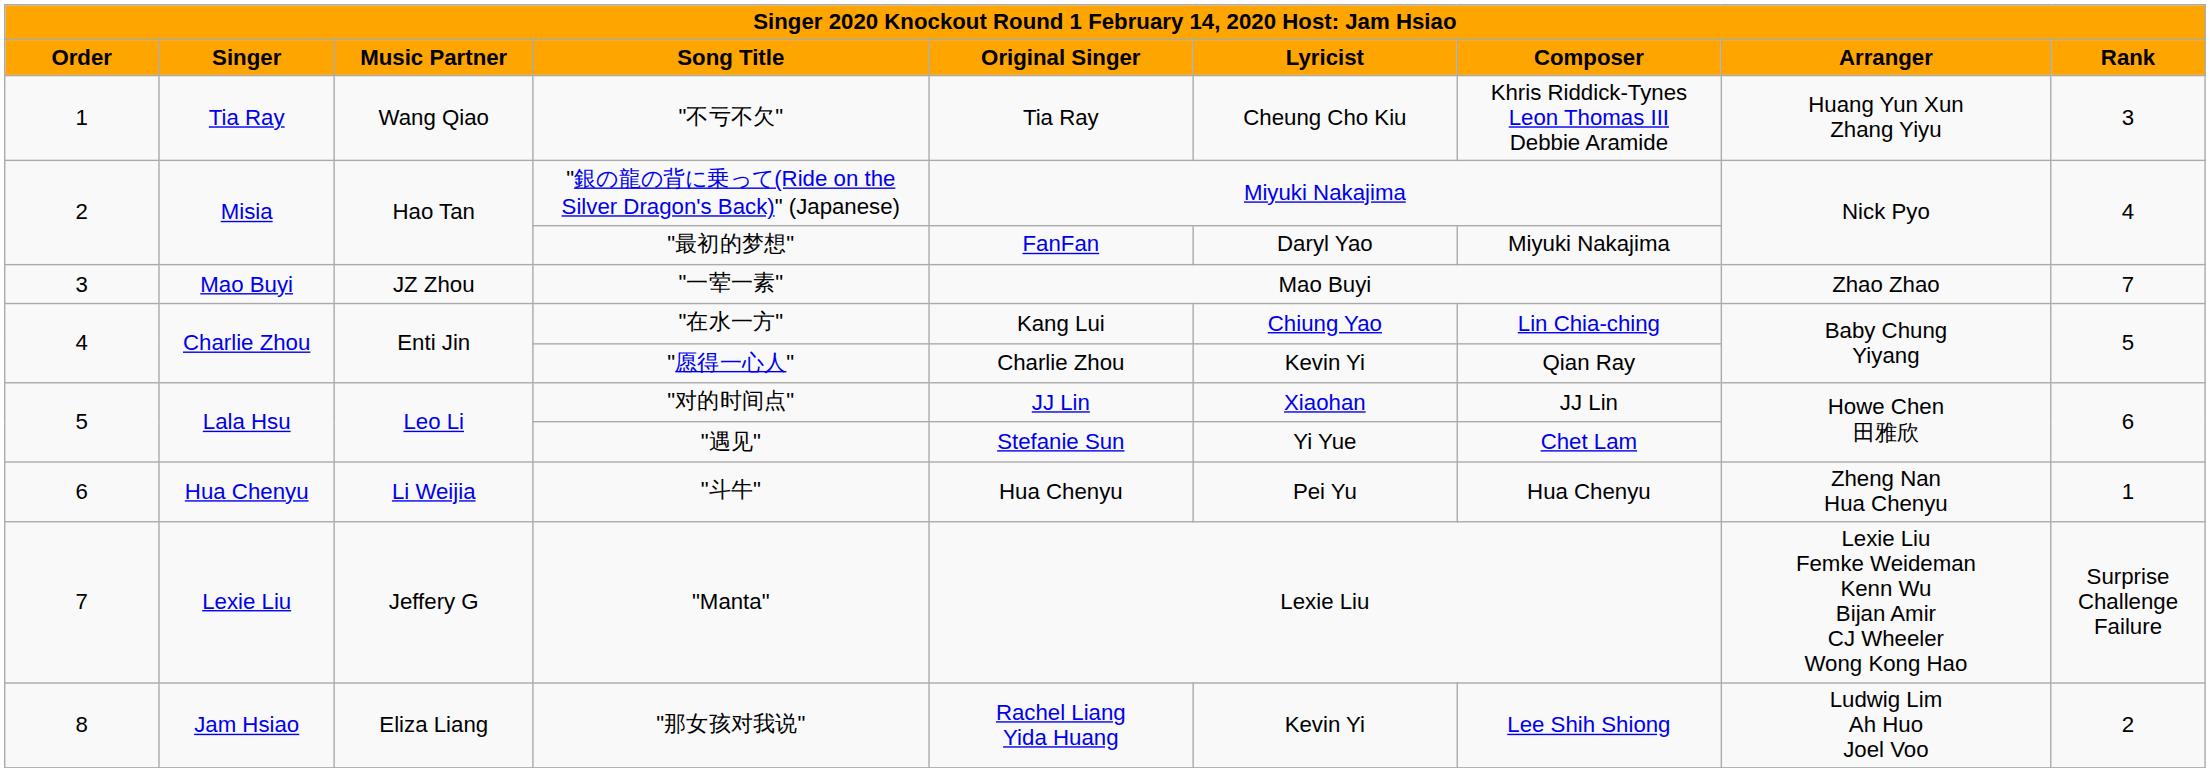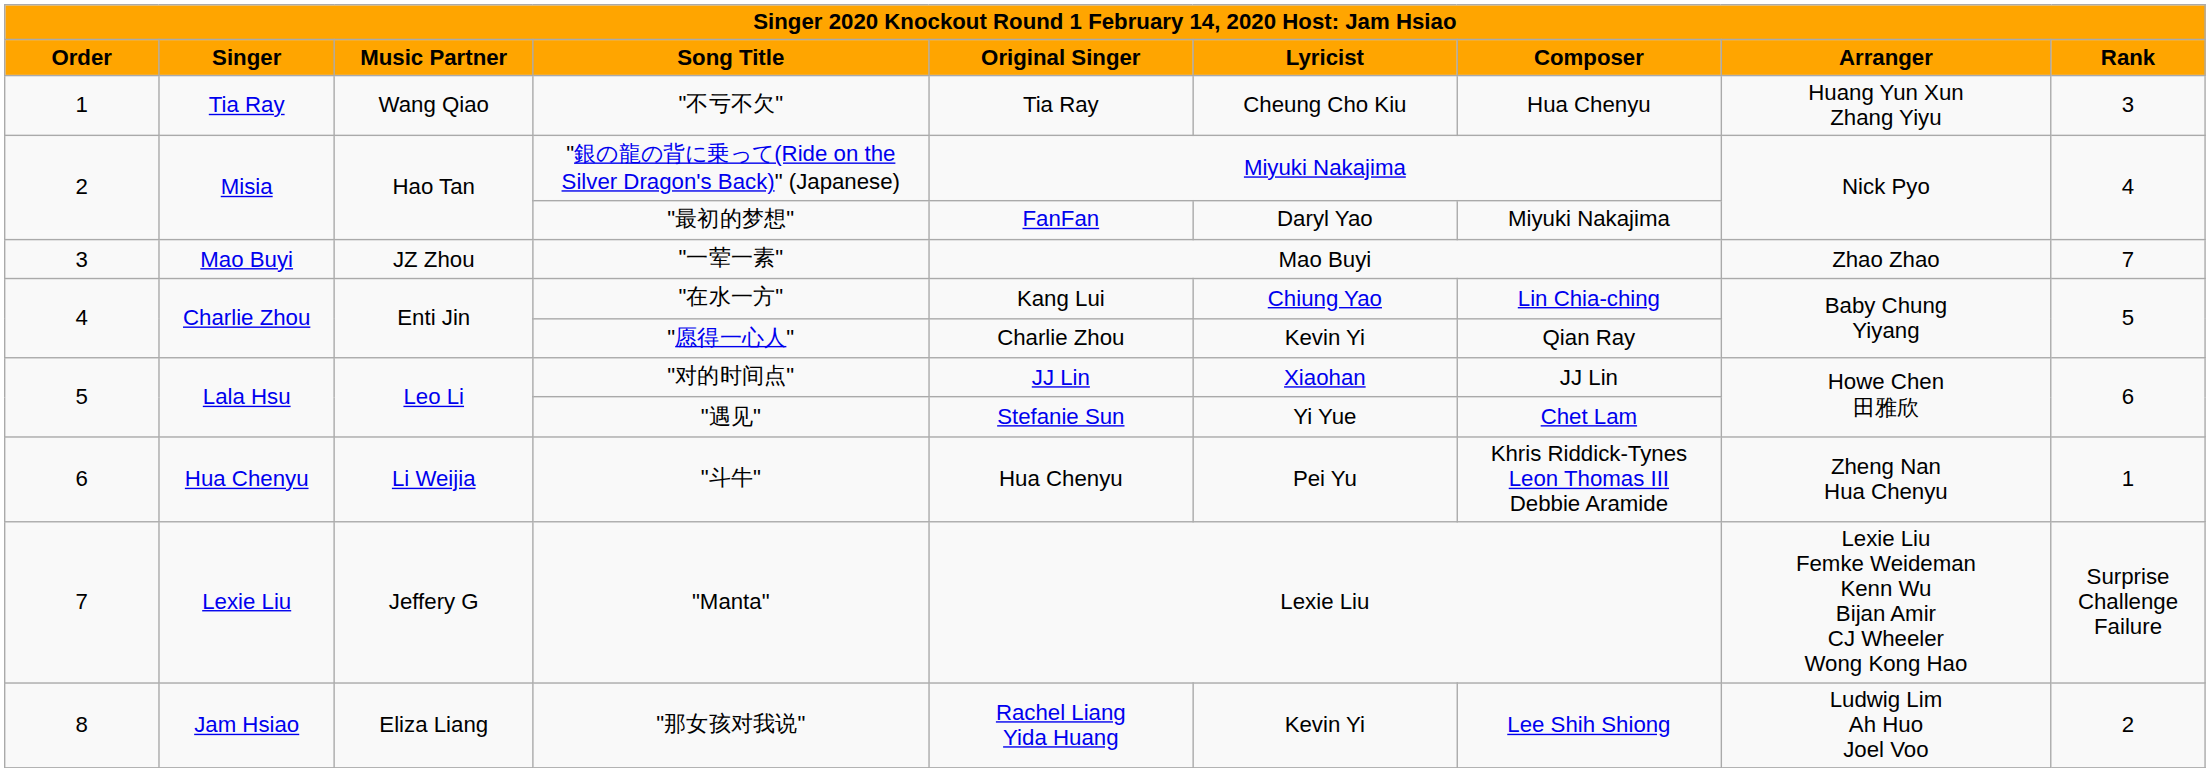"不亏不欠" | column 7: Khris Riddick-Tynes Leon Thomas III Debbie Aramide -> Hua Chenyu
"斗牛" | column 7: Hua Chenyu -> Khris Riddick-Tynes Leon Thomas III Debbie Aramide
